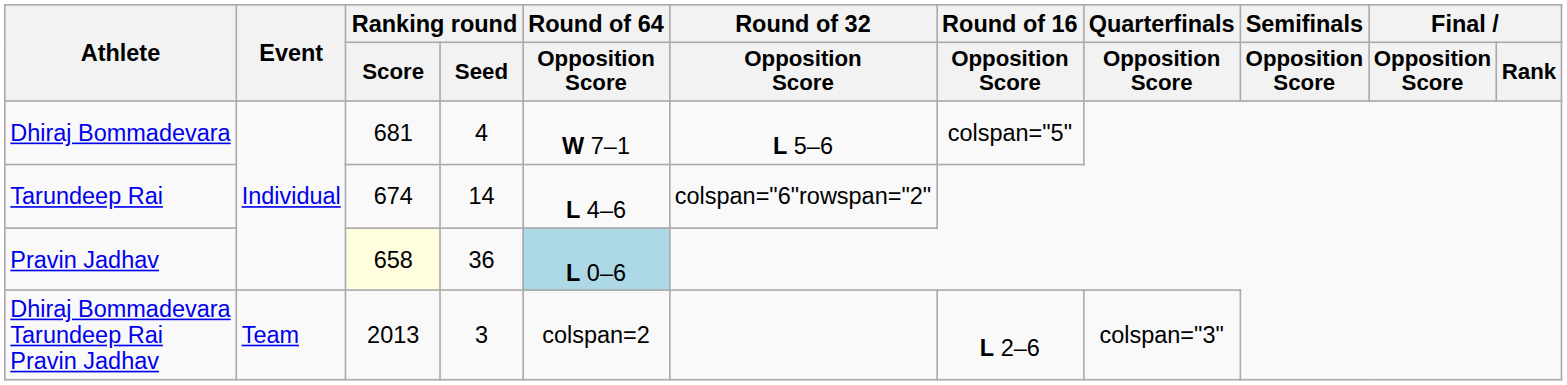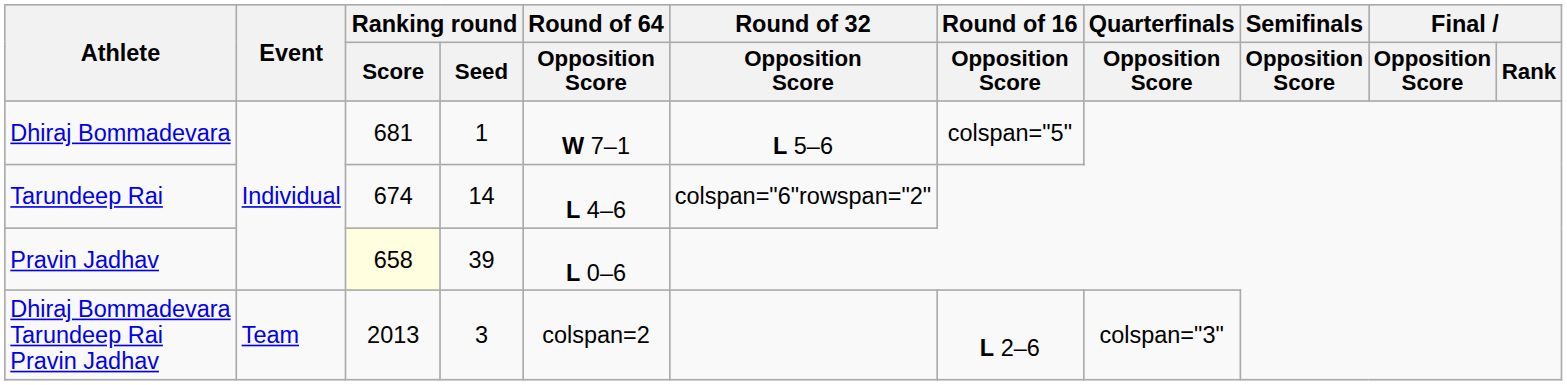Dhiraj Bommadevara | Ranking round / Seed: 4 -> 1
Pravin Jadhav | Ranking round / Seed: 36 -> 39
Pravin Jadhav | Round of 64 / Opposition Score: lightblue background -> no background
